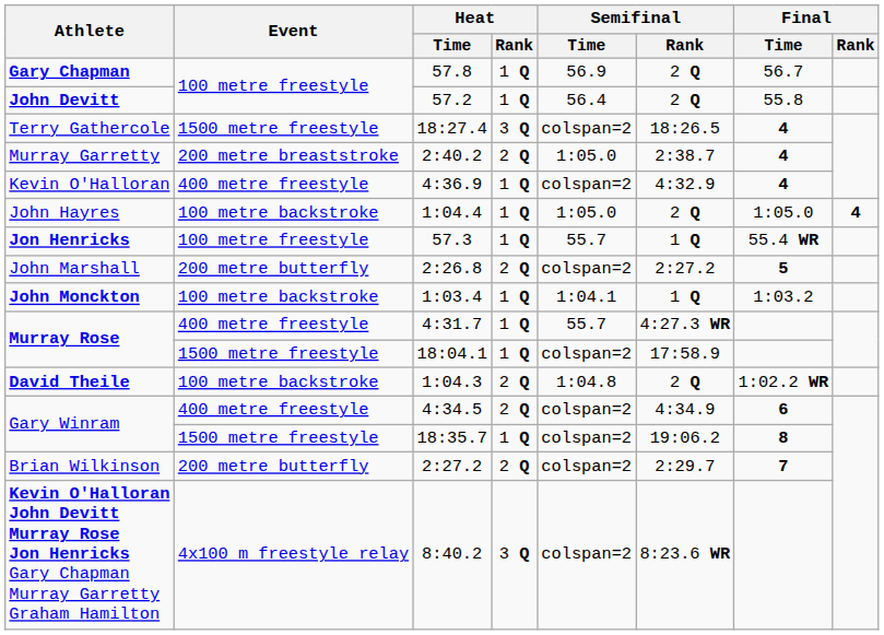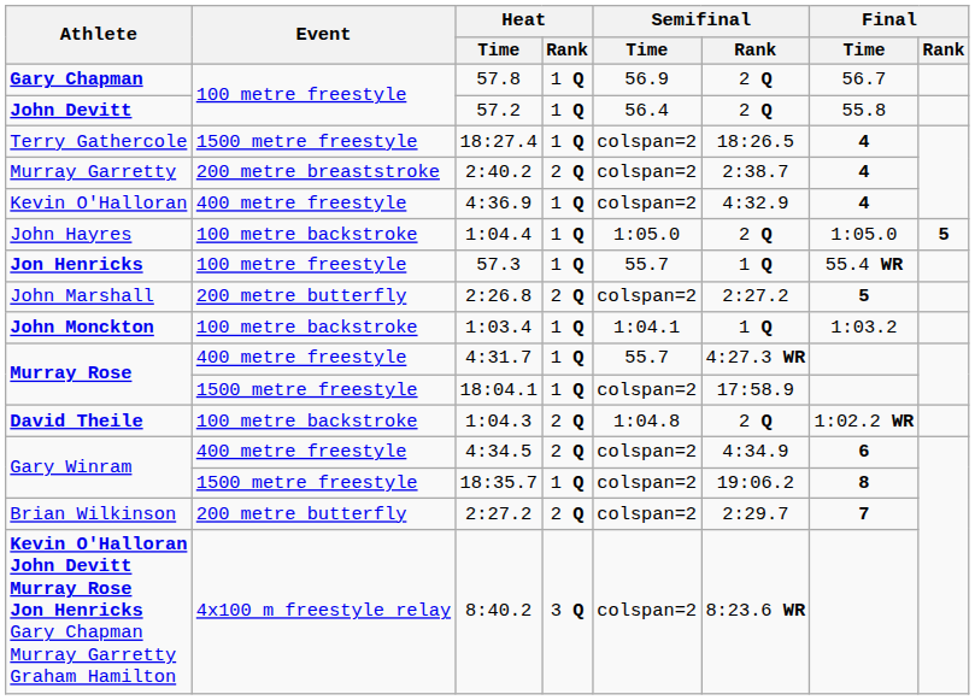18:27.4 | Heat / Rank: 3 Q -> 1 Q
2:40.2 | Semifinal / Time: 1:05.0 -> colspan=2
1:04.4 | Final / Rank: 4 -> 5
